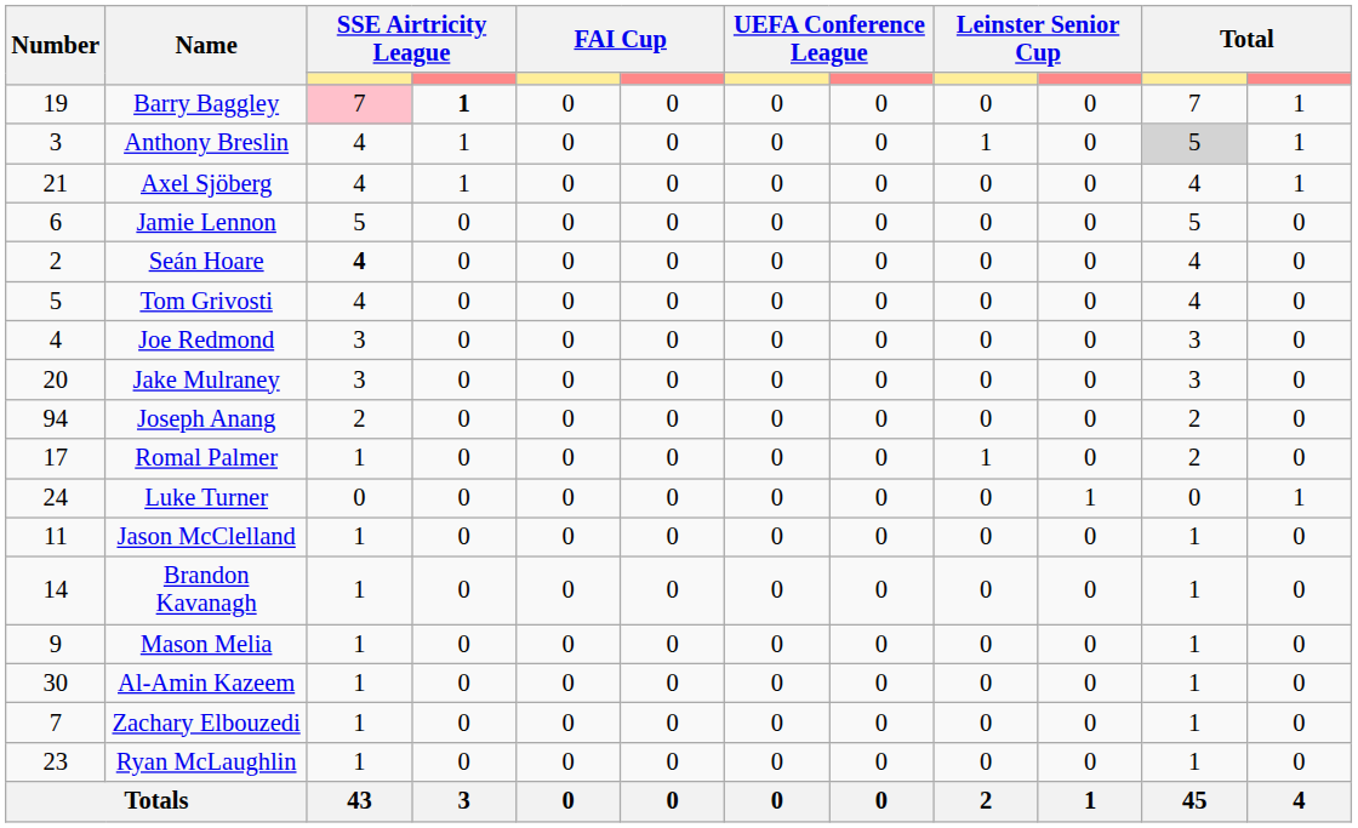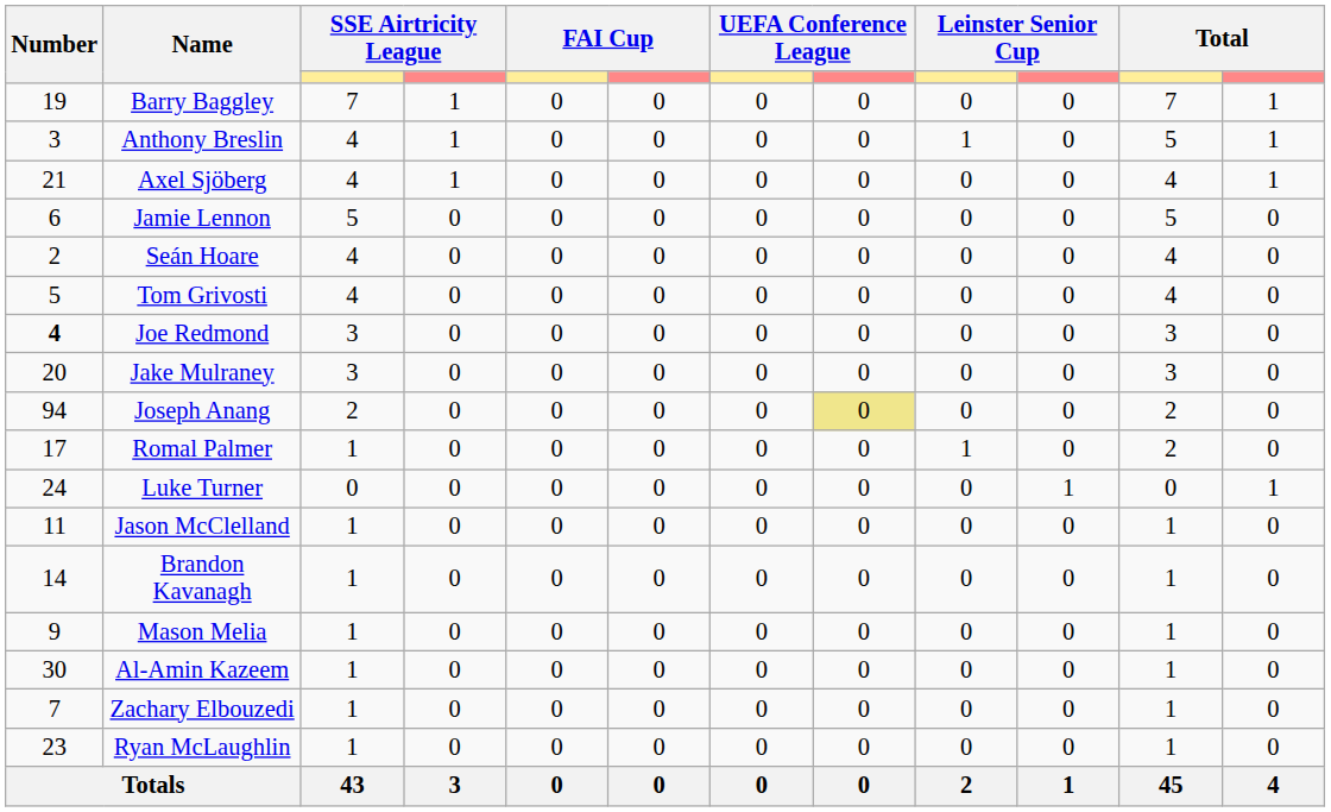Barry Baggley | column 3: pink background -> no background
Barry Baggley | column 4: bold -> normal
Anthony Breslin | column 11: lightgrey background -> no background
Seán Hoare | column 3: bold -> normal
Joe Redmond | Number: normal -> bold
Joseph Anang | column 8: no background -> khaki background
